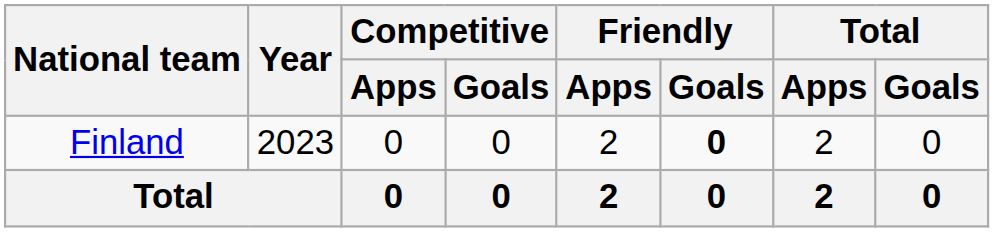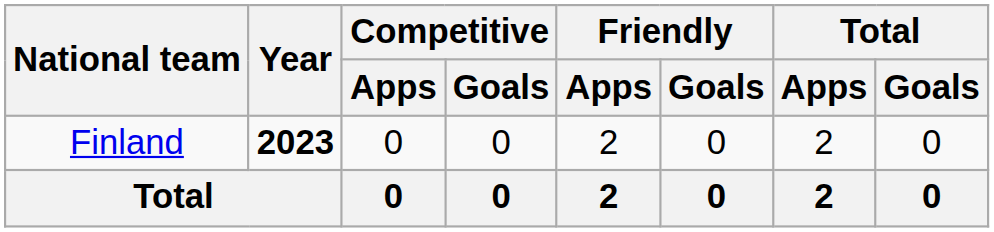Finland | Year: normal -> bold
Finland | Friendly / Goals: bold -> normal
